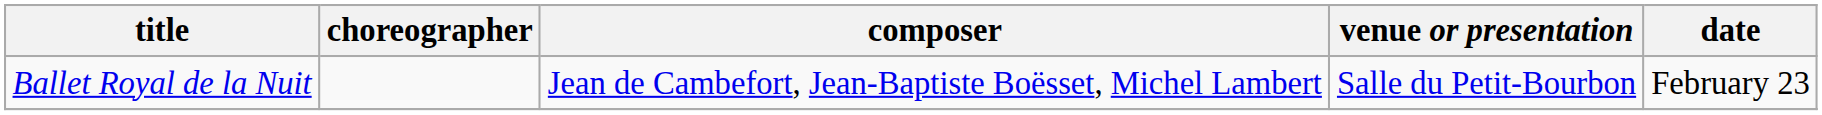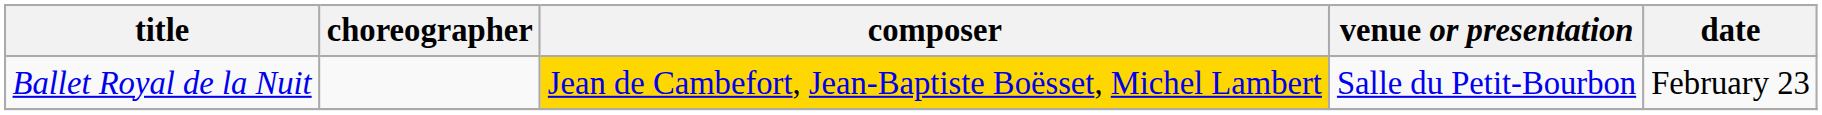Ballet Royal de la Nuit | composer: no background -> gold background
